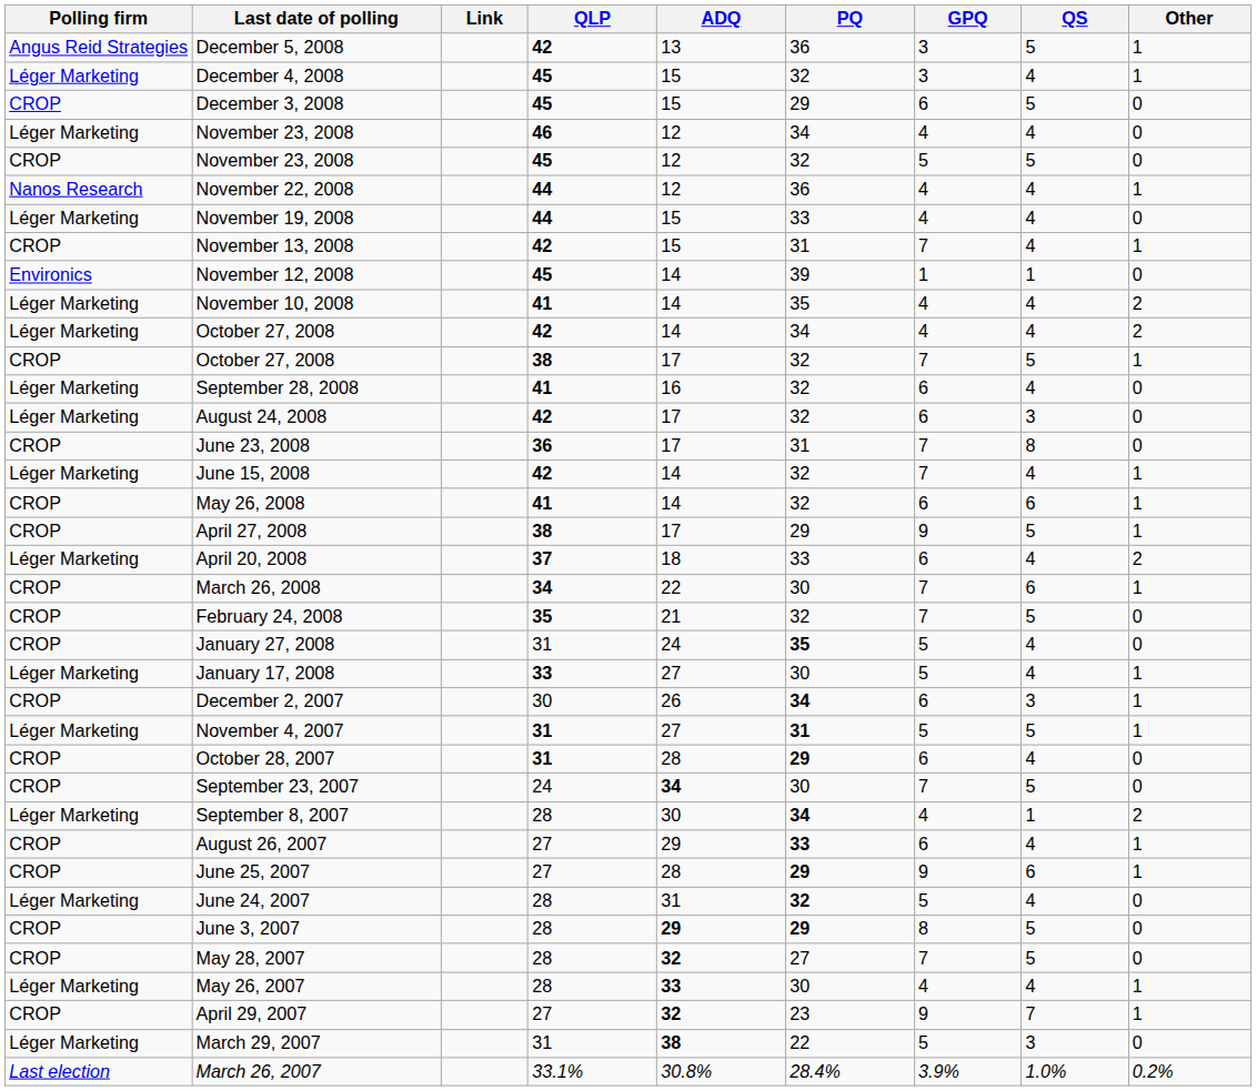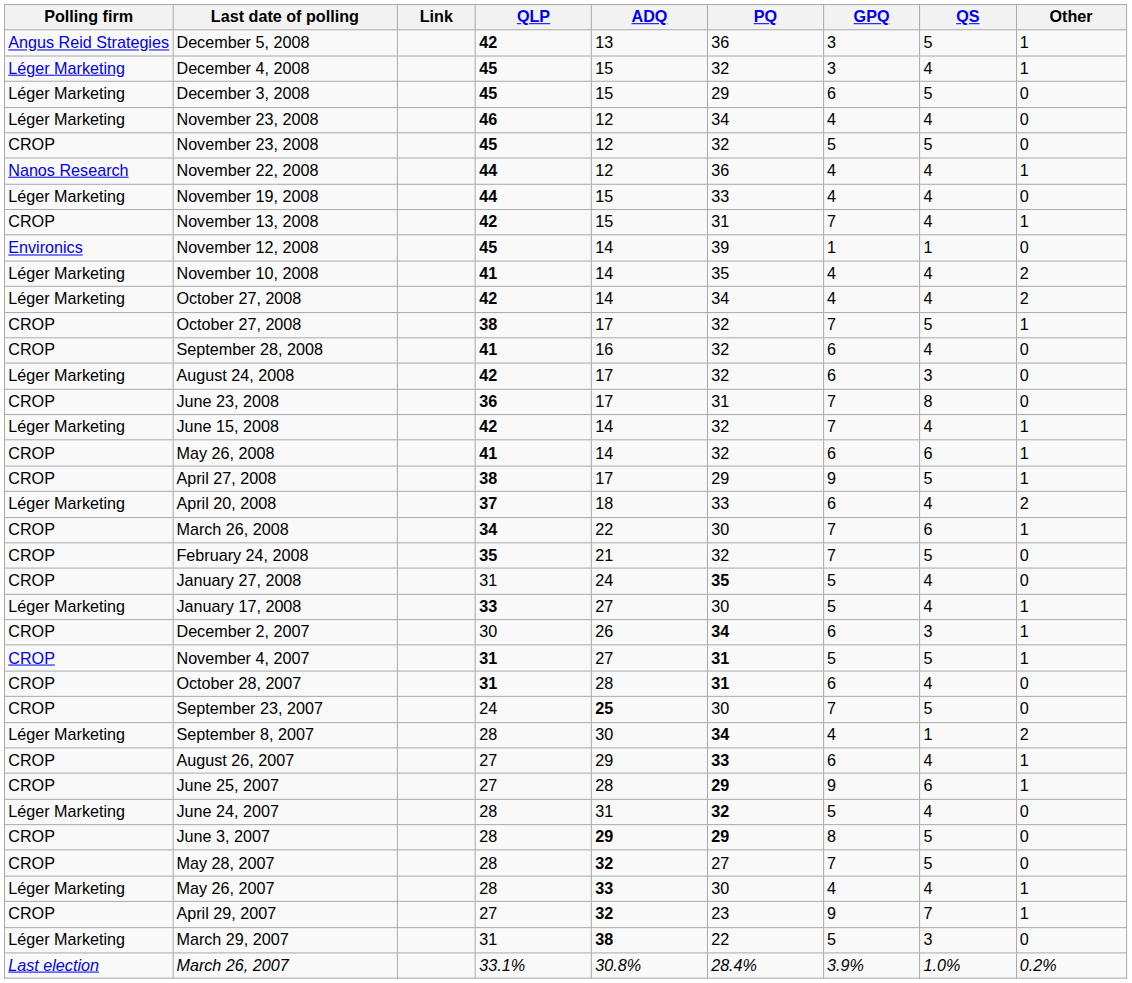December 3, 2008 | Polling firm: CROP -> Léger Marketing
September 28, 2008 | Polling firm: Léger Marketing -> CROP
November 4, 2007 | Polling firm: Léger Marketing -> CROP
October 28, 2007 | PQ: 29 -> 31
September 23, 2007 | ADQ: 34 -> 25
